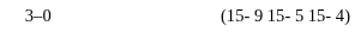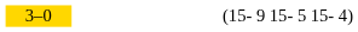row 1 | column 1: no background -> gold background
